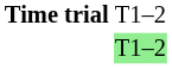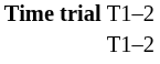row 2 | column 2: lightgreen background -> no background
